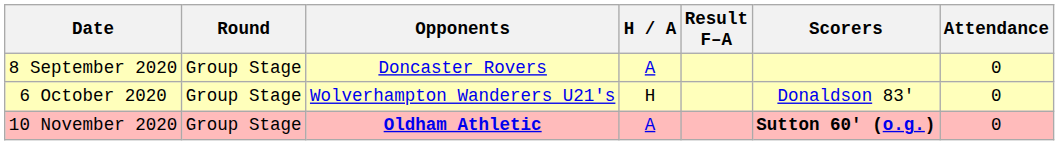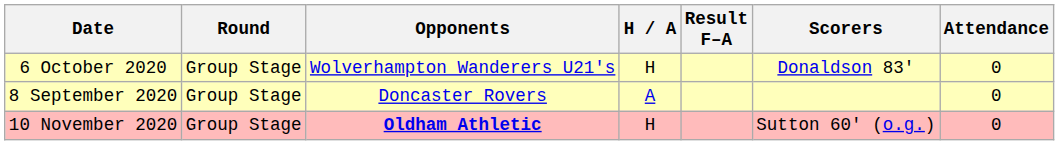rows swapped: 8 September 2020 <-> 6 October 2020
10 November 2020 | H / A: A -> H
10 November 2020 | Scorers: bold -> normal
